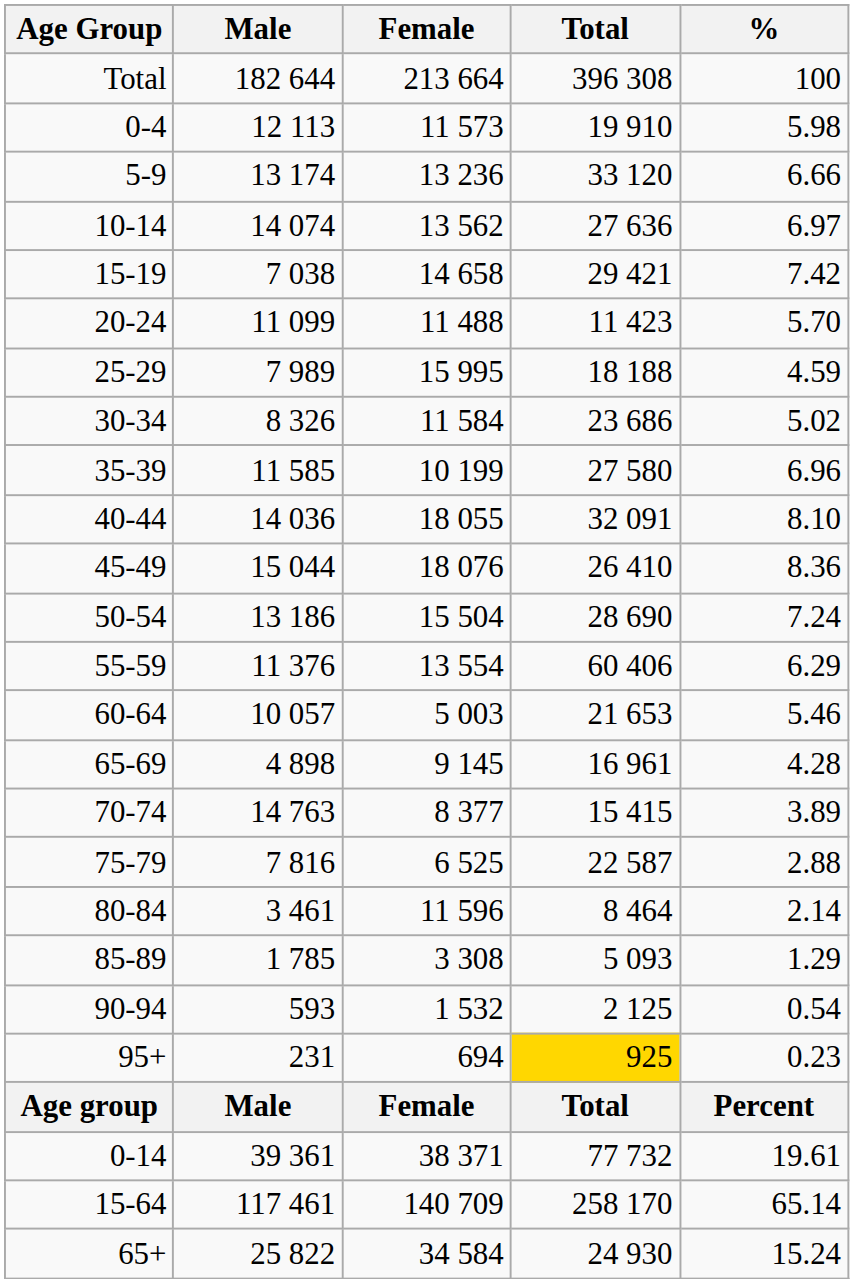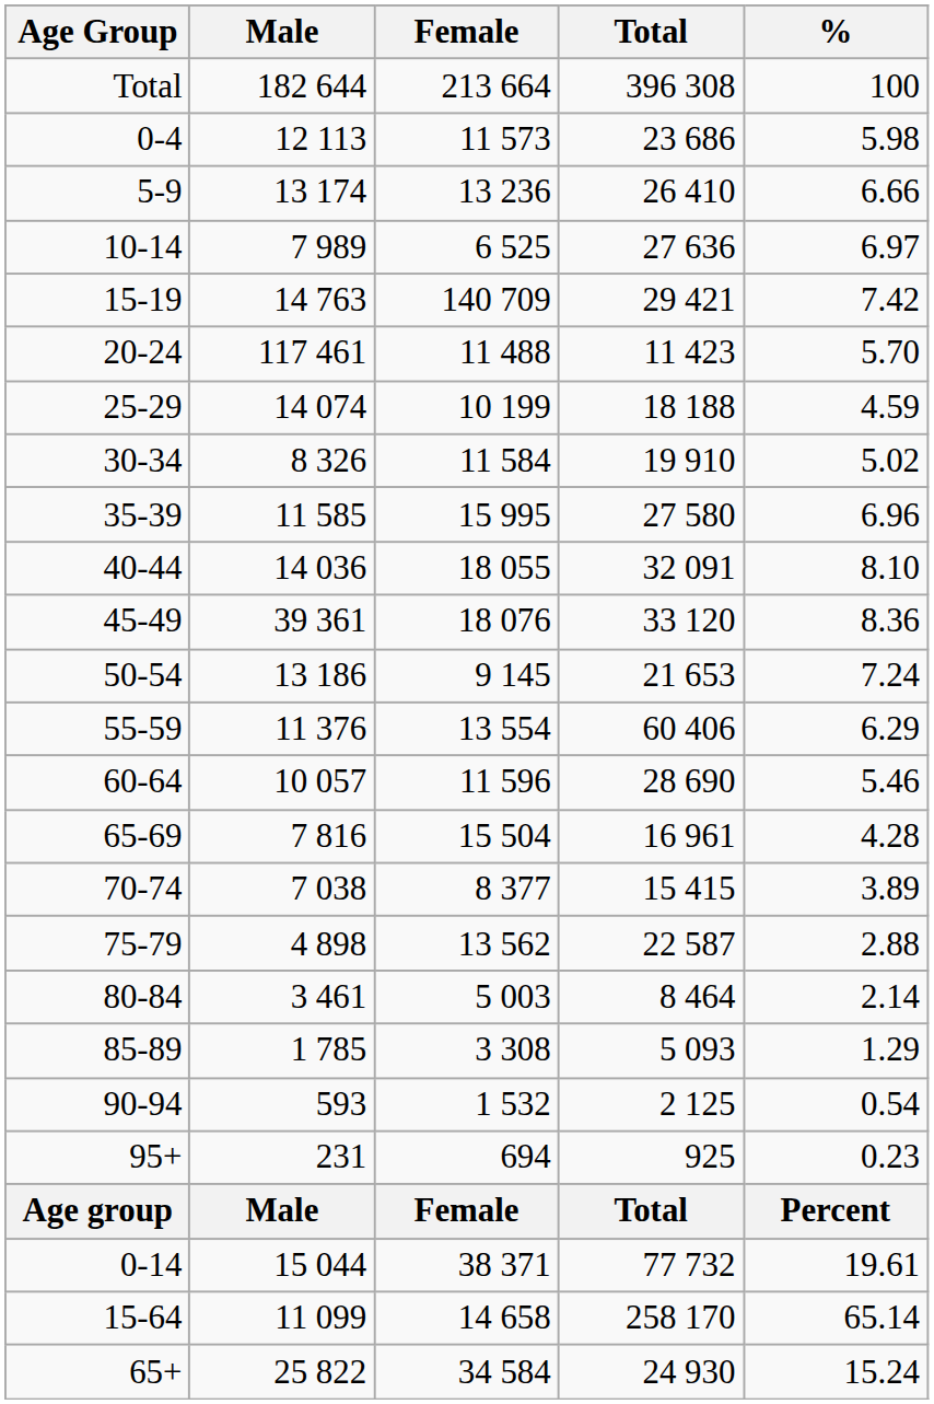0-4 | Total: 19 910 -> 23 686
5-9 | Total: 33 120 -> 26 410
10-14 | Male: 14 074 -> 7 989
10-14 | Female: 13 562 -> 6 525
15-19 | Male: 7 038 -> 14 763
15-19 | Female: 14 658 -> 140 709
20-24 | Male: 11 099 -> 117 461
25-29 | Male: 7 989 -> 14 074
25-29 | Female: 15 995 -> 10 199
30-34 | Total: 23 686 -> 19 910
35-39 | Female: 10 199 -> 15 995
45-49 | Male: 15 044 -> 39 361
45-49 | Total: 26 410 -> 33 120
50-54 | Female: 15 504 -> 9 145
50-54 | Total: 28 690 -> 21 653
60-64 | Female: 5 003 -> 11 596
60-64 | Total: 21 653 -> 28 690
65-69 | Male: 4 898 -> 7 816
65-69 | Female: 9 145 -> 15 504
70-74 | Male: 14 763 -> 7 038
75-79 | Male: 7 816 -> 4 898
75-79 | Female: 6 525 -> 13 562
80-84 | Female: 11 596 -> 5 003
95+ | Total: gold background -> no background
0-14 | Male: 39 361 -> 15 044
15-64 | Male: 117 461 -> 11 099
15-64 | Female: 140 709 -> 14 658
